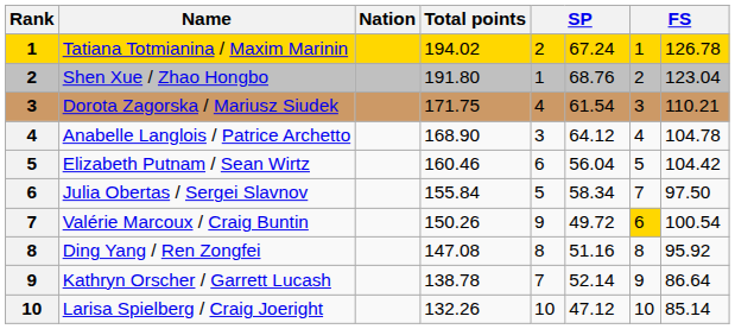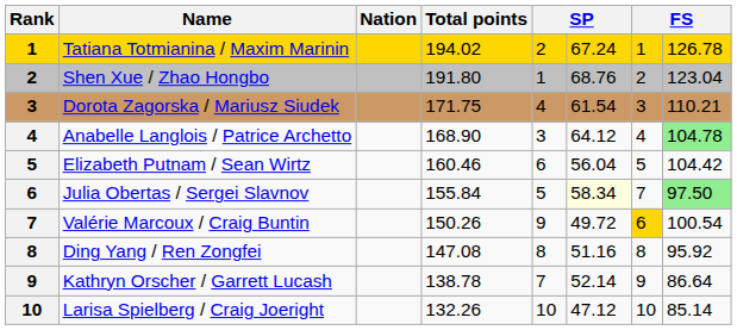Anabelle Langlois / Patrice Archetto | column 8: no background -> lightgreen background
Julia Obertas / Sergei Slavnov | column 6: no background -> lightyellow background
Julia Obertas / Sergei Slavnov | column 8: no background -> lightgreen background
